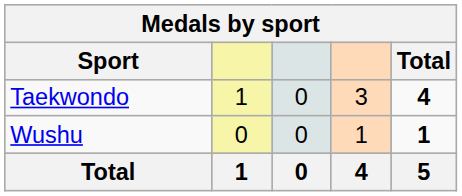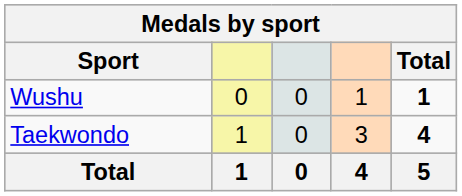rows swapped: Taekwondo <-> Wushu
